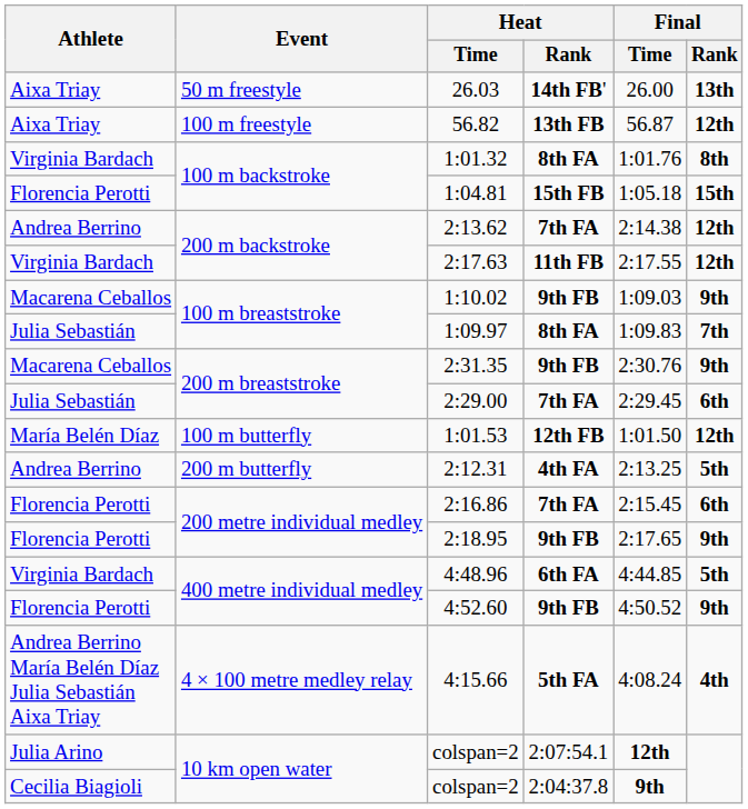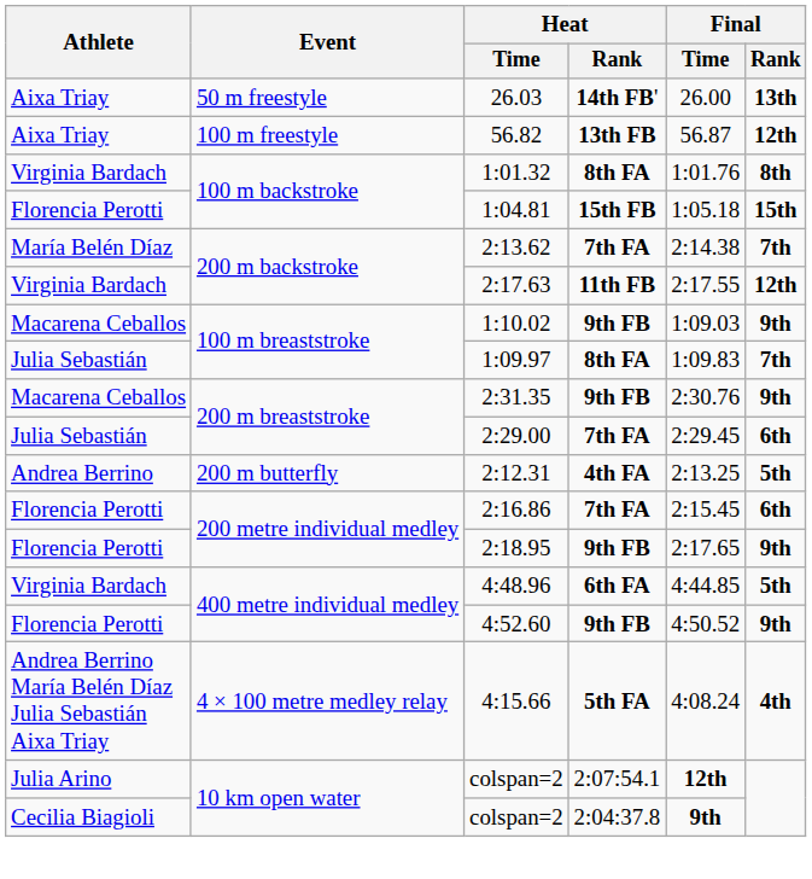2:13.62 | Athlete: Andrea Berrino -> María Belén Díaz
2:13.62 | Final / Rank: 12th -> 7th
- row: María Belén Díaz | 100 m butterfly | 1:01.53 | 12th FB | 1:01.50 | 12th
